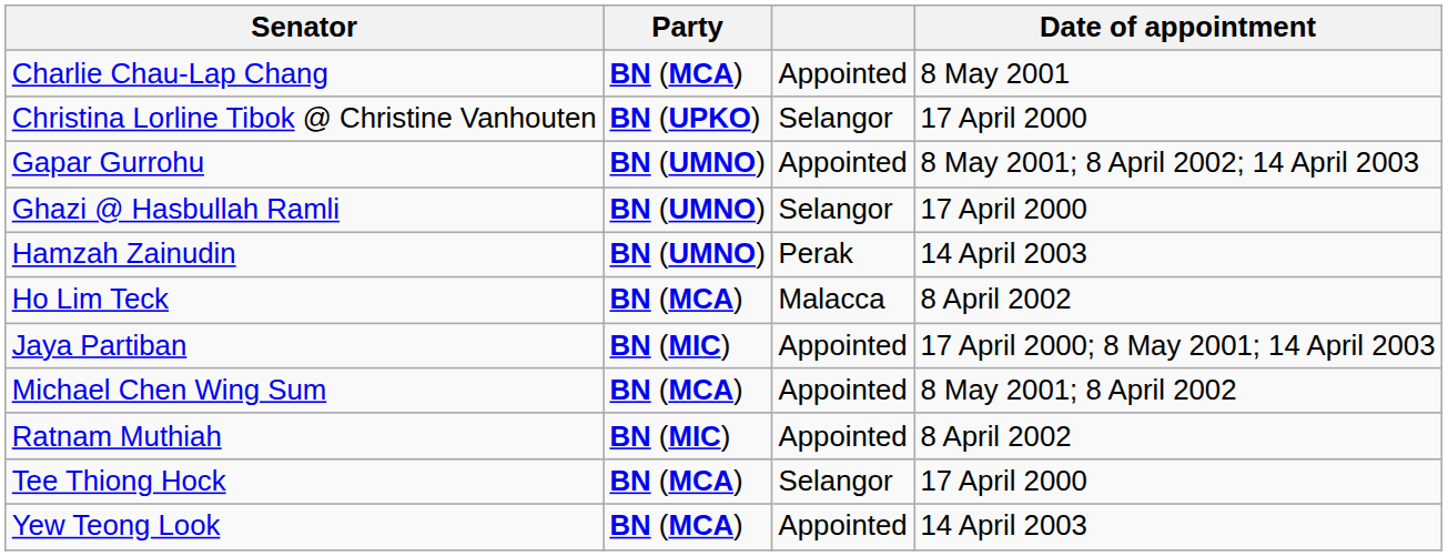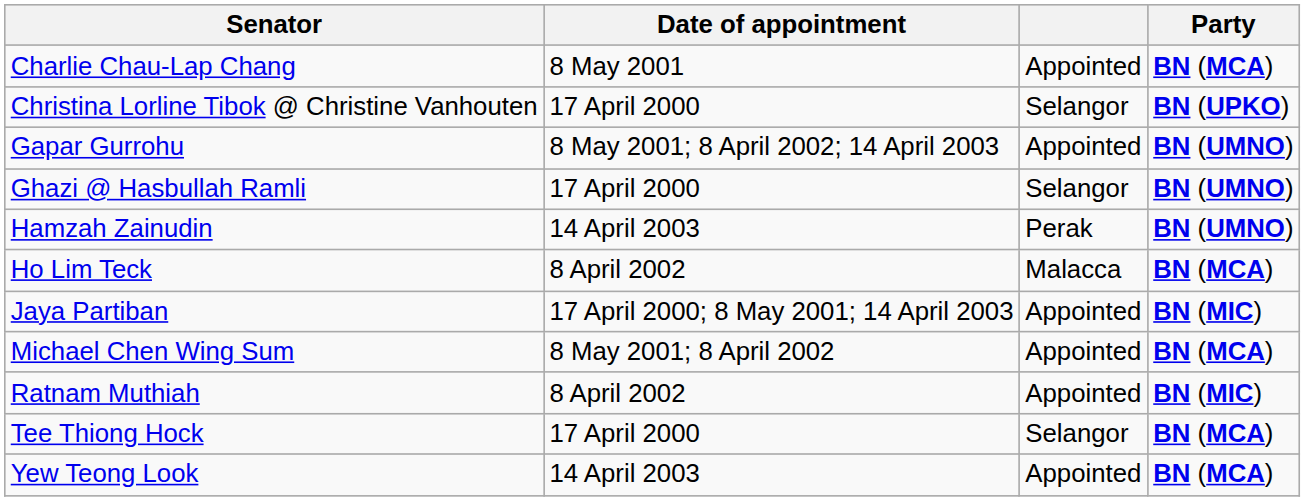columns swapped: Party <-> Date of appointment
